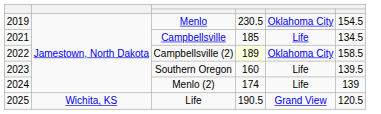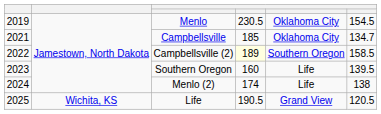Campbellsville | column 5: Life -> Oklahoma City
Campbellsville | column 6: 134.5 -> 134.7
Campbellsville (2) | column 5: Oklahoma City -> Southern Oregon
Menlo (2) | column 6: 139 -> 138
